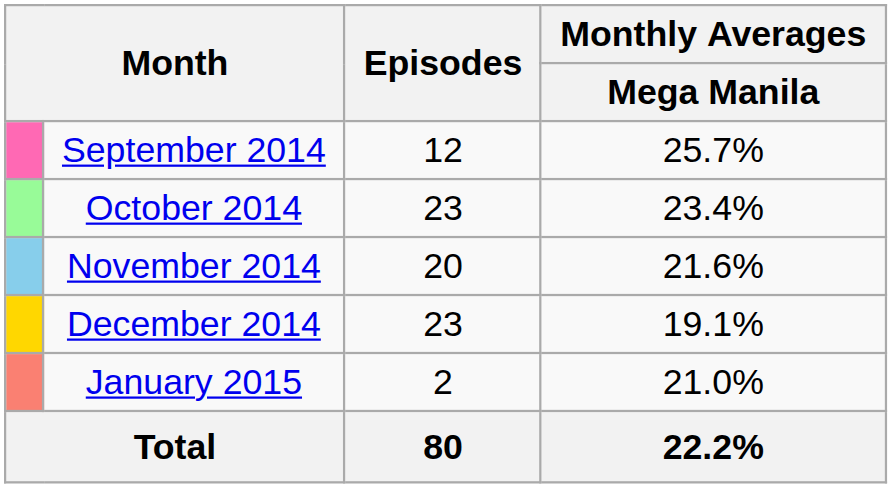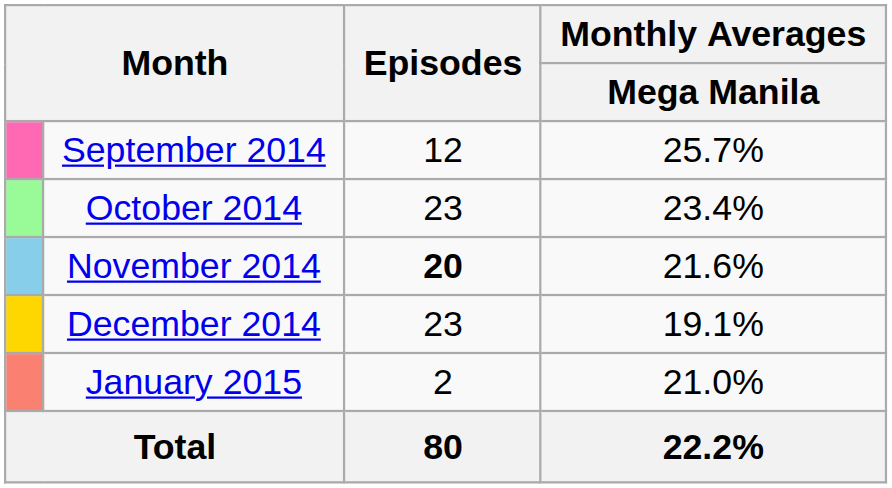November 2014 | Episodes: normal -> bold
